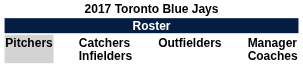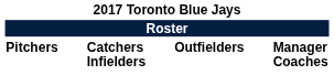Pitchers | column 1: lightgrey background -> no background
